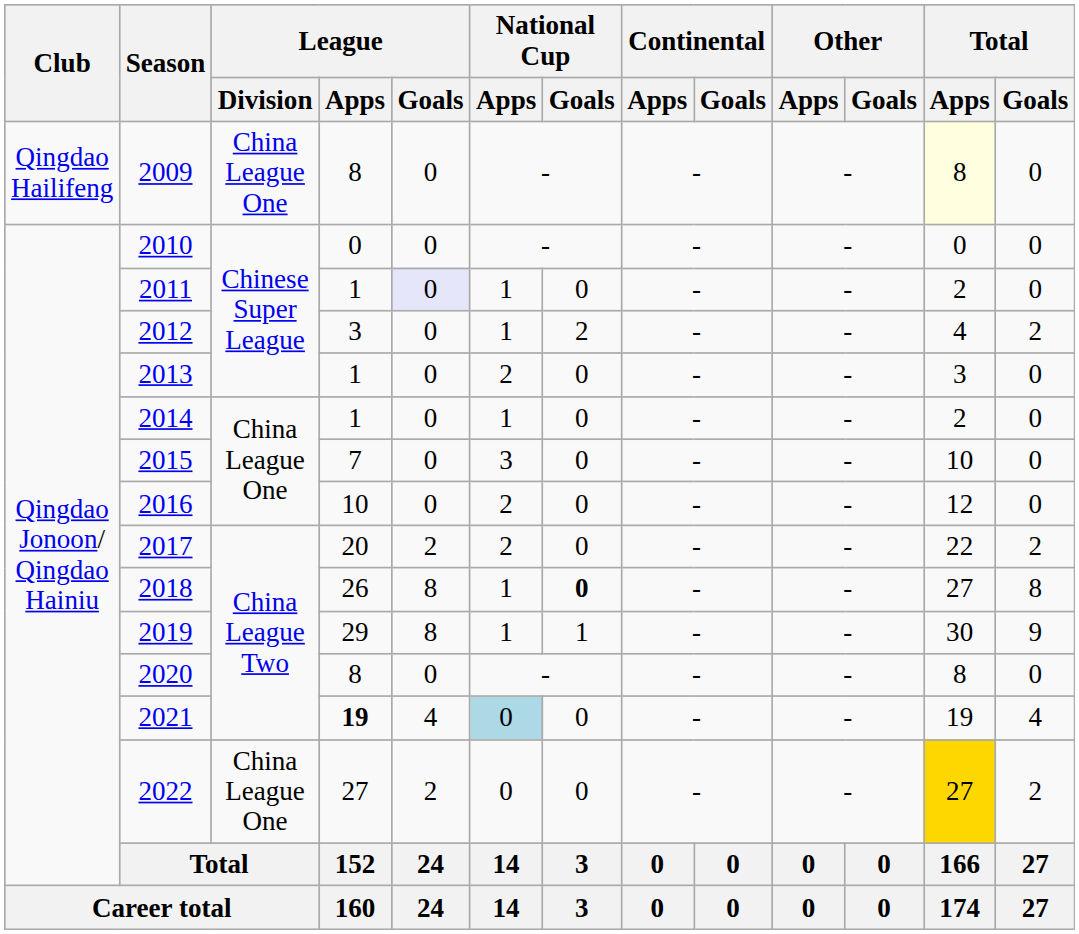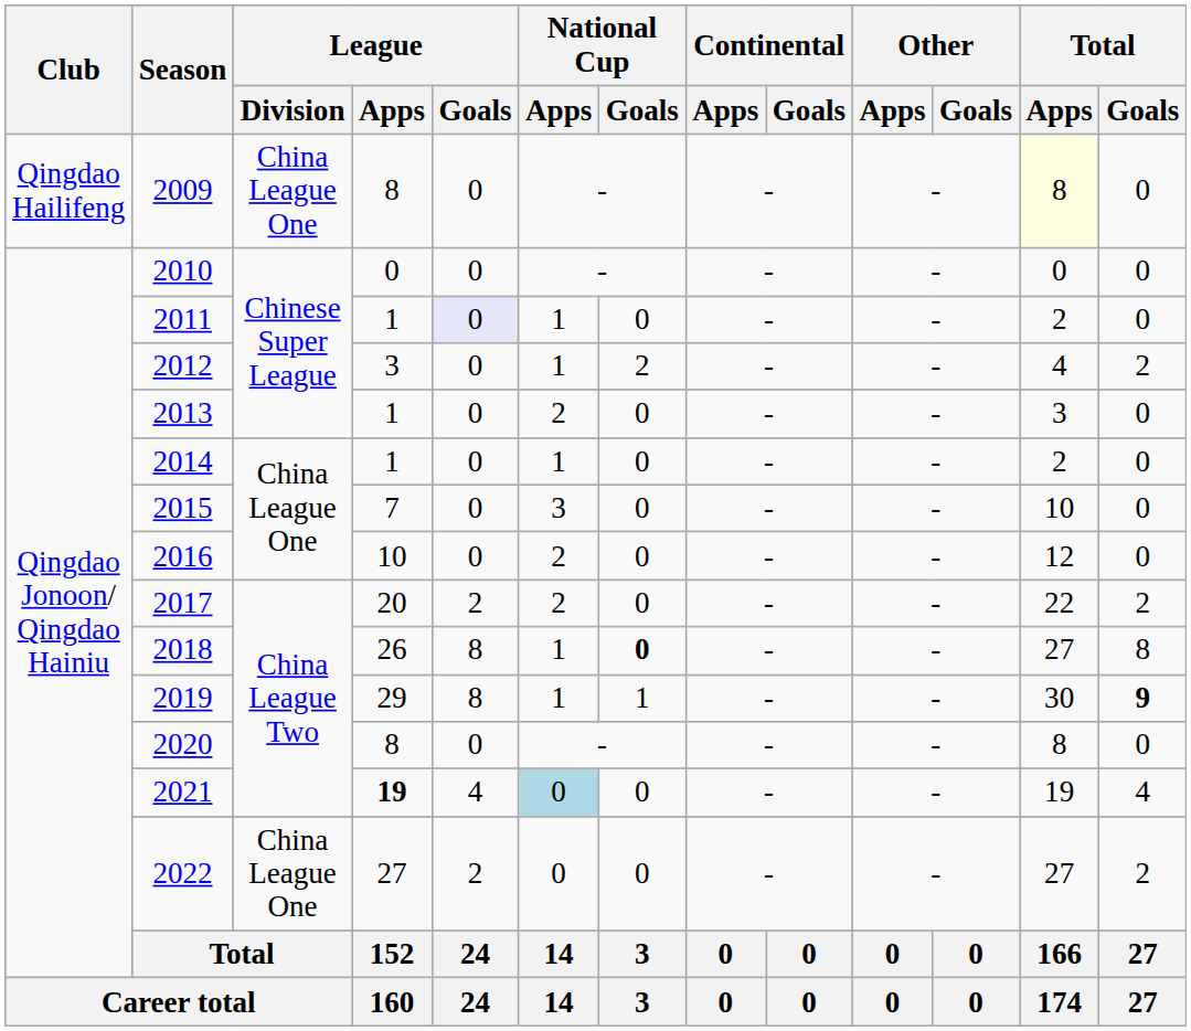2019 | Total / Goals: normal -> bold
2022 | Total / Apps: gold background -> no background
